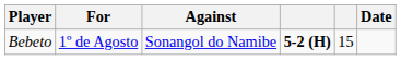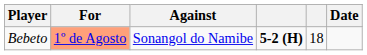Bebeto | For: no background -> lightsalmon background
Bebeto | column 5: 15 -> 18
